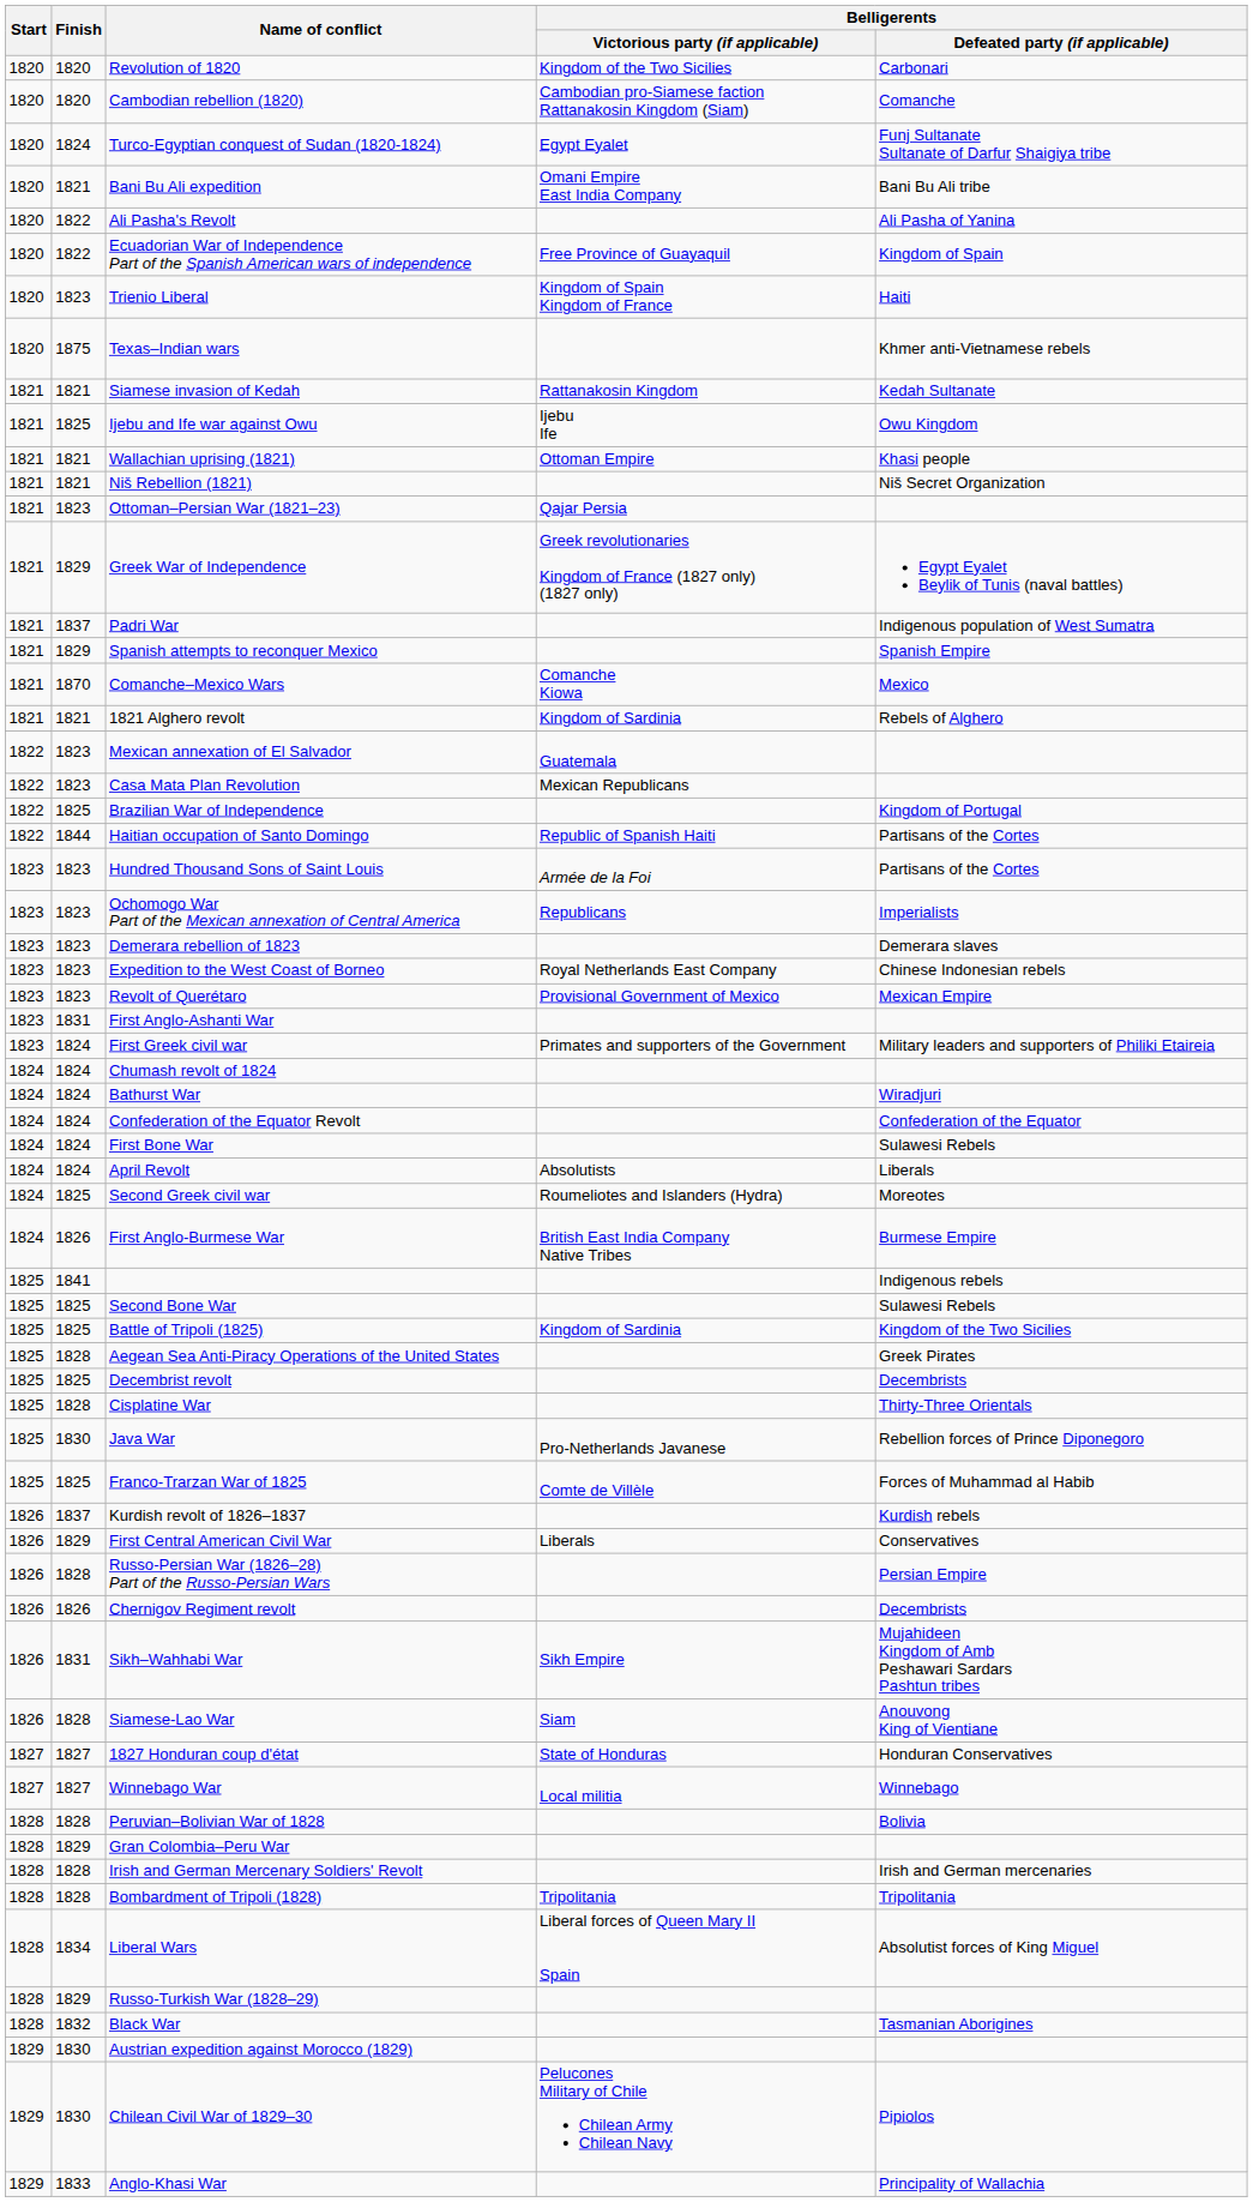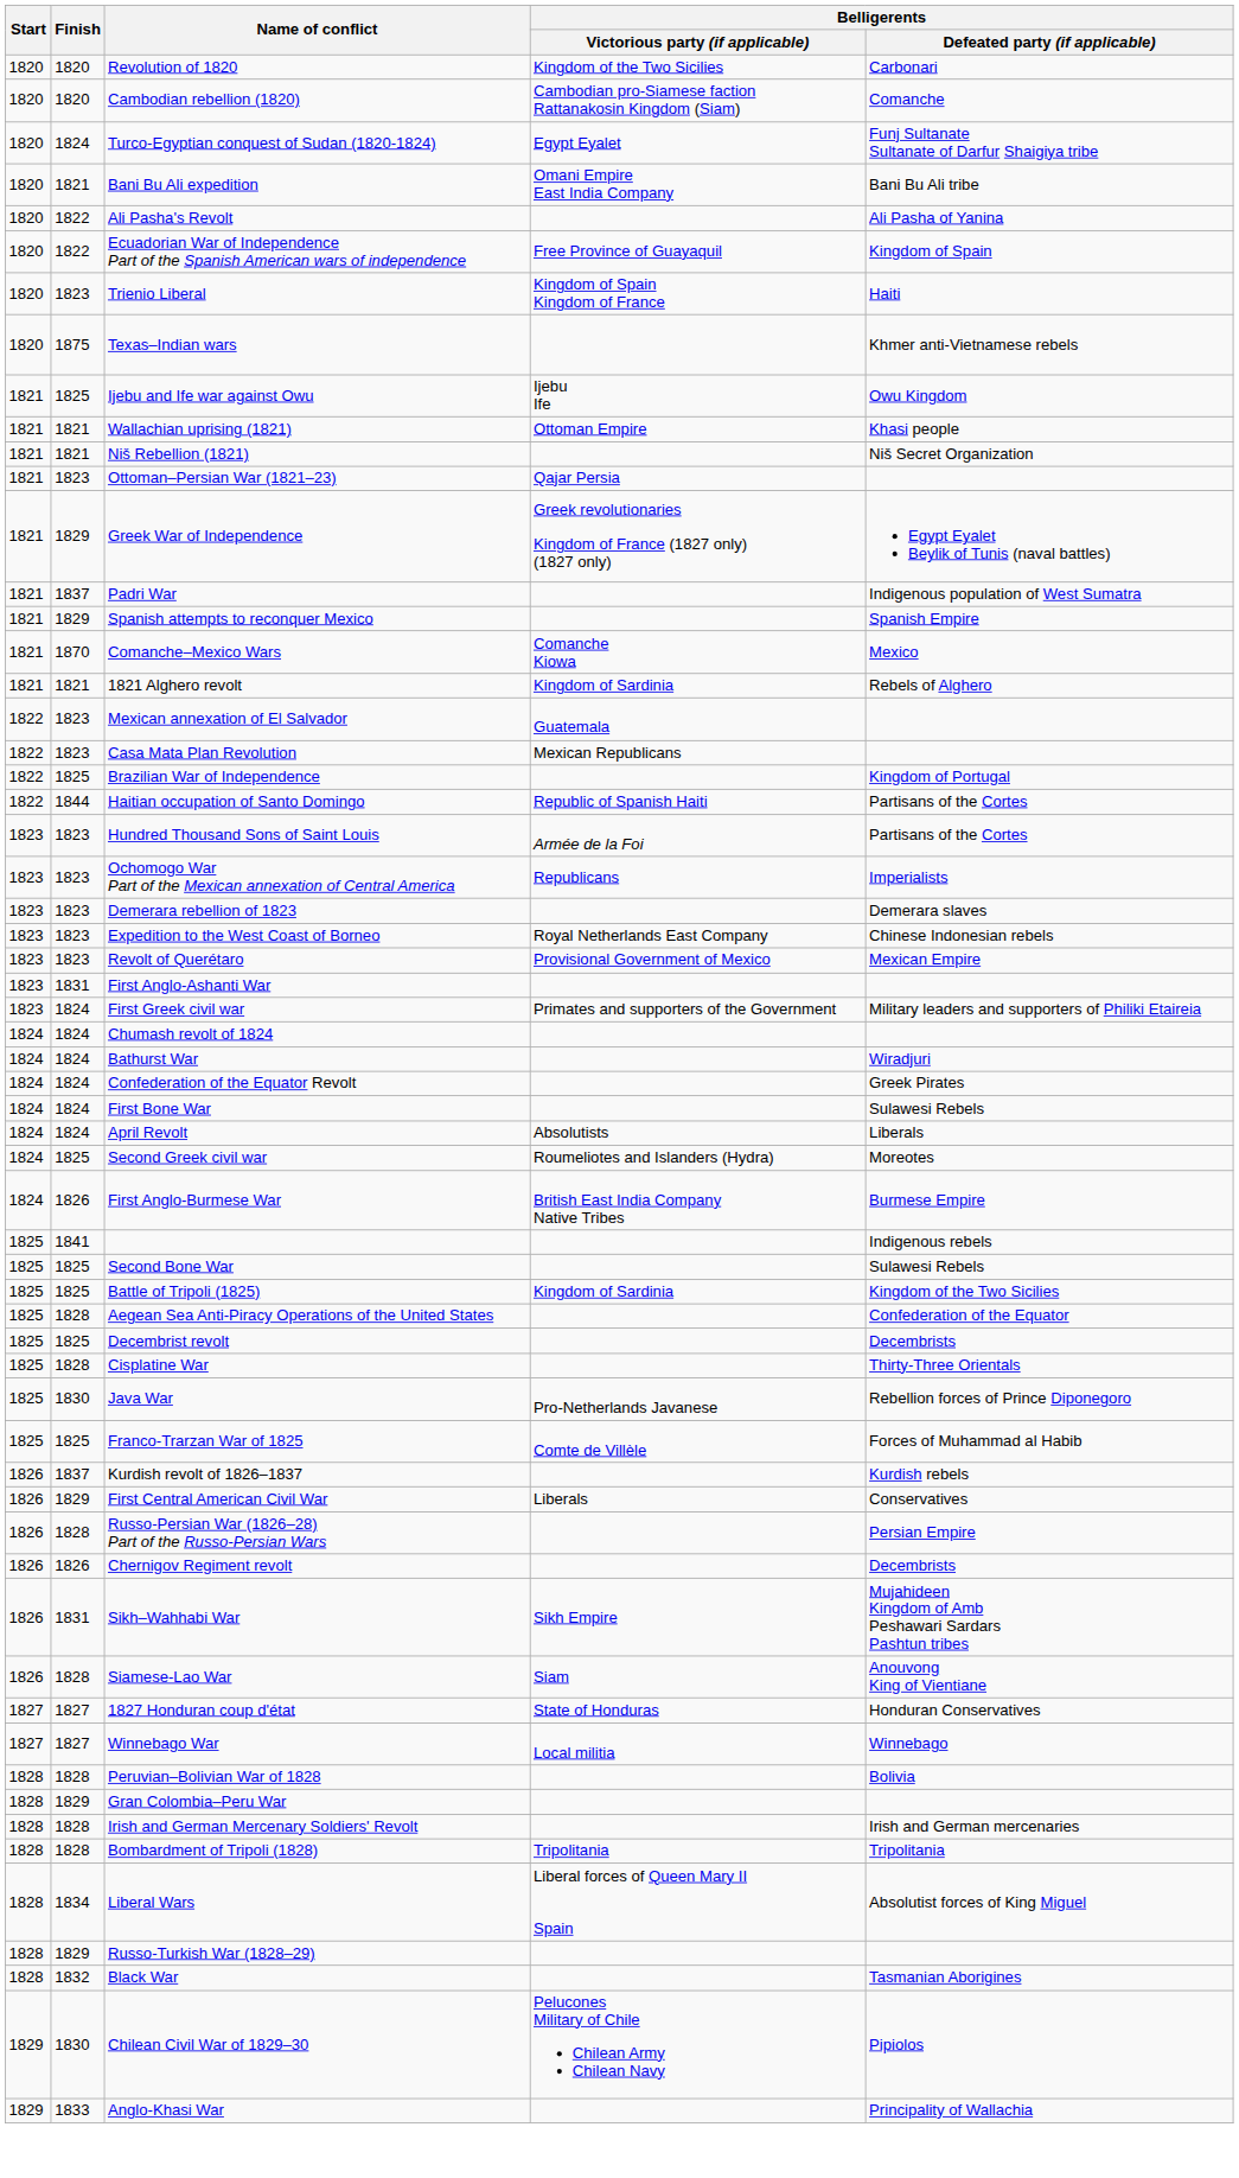- row: 1821 | 1821 | Siamese invasion of Kedah | Rattanakosin Kingdom | Kedah Sultanate
Confederation of the Equator Revolt | Belligerents / Defeated party (if applicable): Confederation of the Equator -> Greek Pirates
Aegean Sea Anti-Piracy Operations of the United States | Belligerents / Defeated party (if applicable): Greek Pirates -> Confederation of the Equator
- row: 1829 | 1830 | Austrian expedition against Morocco (1829)
